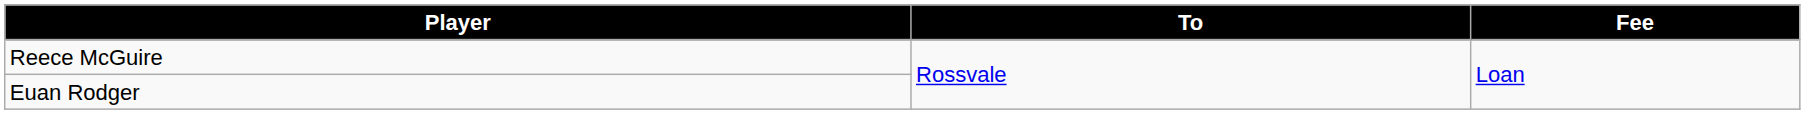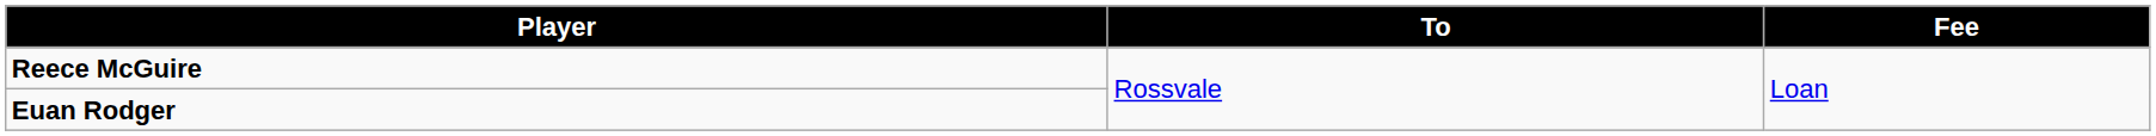Reece McGuire | Player: normal -> bold
Euan Rodger | Player: normal -> bold
